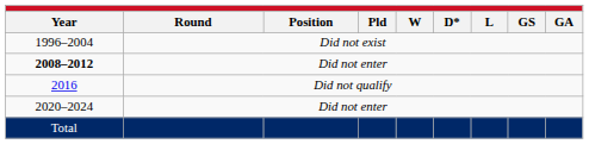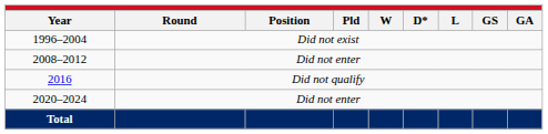2008–2012 | Year: bold -> normal
Total | Year: normal -> bold
